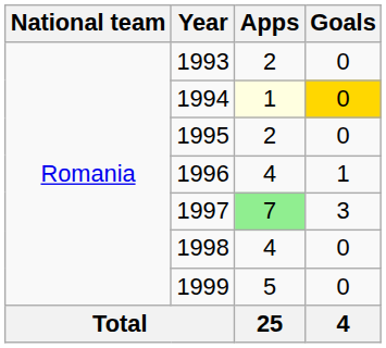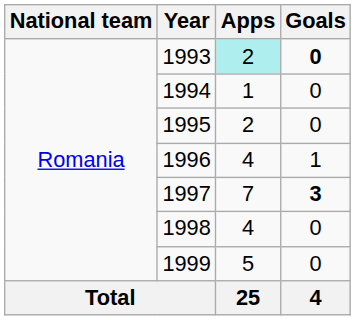1993 | Apps: no background -> paleturquoise background
1993 | Goals: normal -> bold
1994 | Apps: lightyellow background -> no background
1994 | Goals: gold background -> no background
1997 | Apps: lightgreen background -> no background
1997 | Goals: normal -> bold
